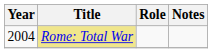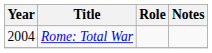row 2 | Title: khaki background -> no background
